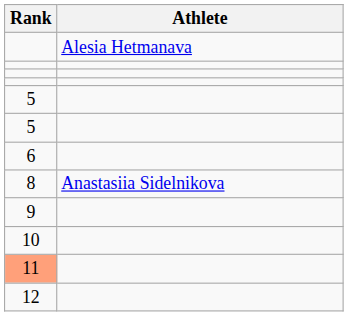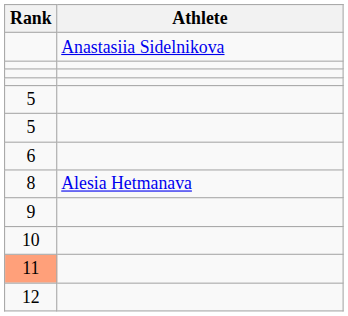row 2 | Athlete: Alesia Hetmanava -> Anastasiia Sidelnikova
row 9 | Athlete: Anastasiia Sidelnikova -> Alesia Hetmanava
